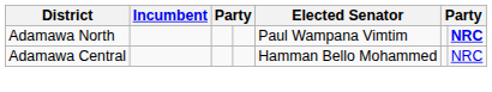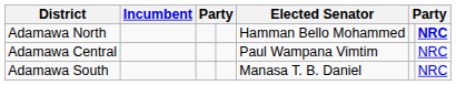Adamawa North | Elected Senator: Paul Wampana Vimtim -> Hamman Bello Mohammed
Adamawa Central | Elected Senator: Hamman Bello Mohammed -> Paul Wampana Vimtim
+ row: Adamawa South | Manasa T. B. Daniel | NRC
